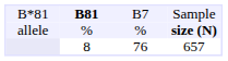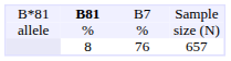allele | column 4: bold -> normal
